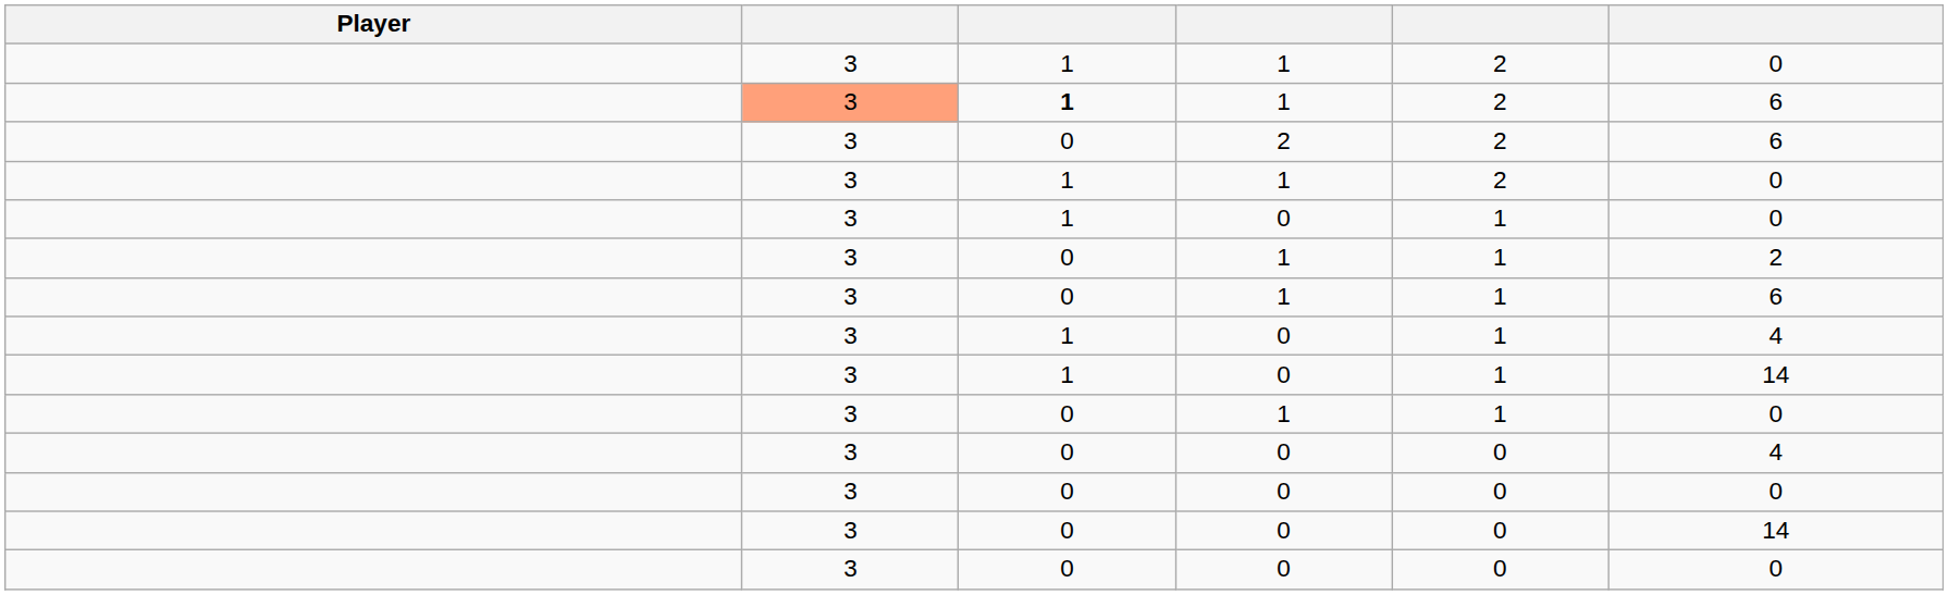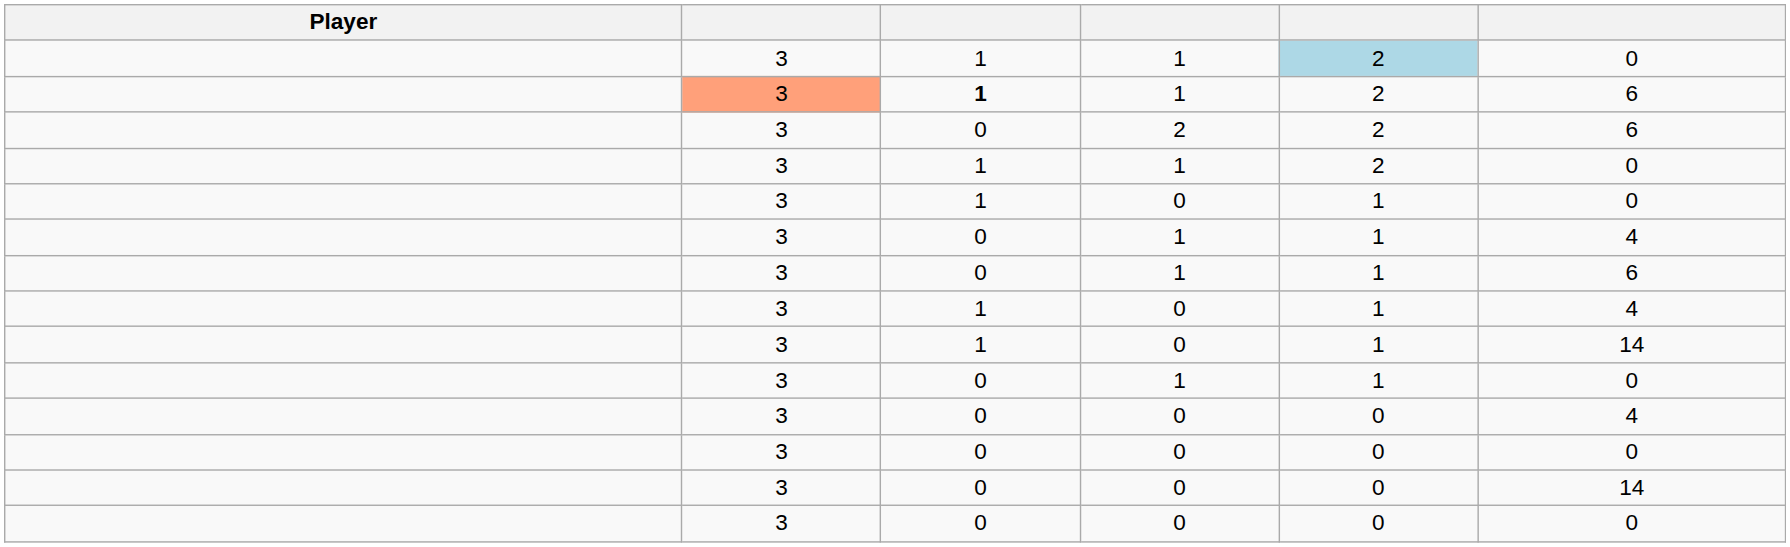row 2 | column 5: no background -> lightblue background
row 7 | column 6: 2 -> 4
